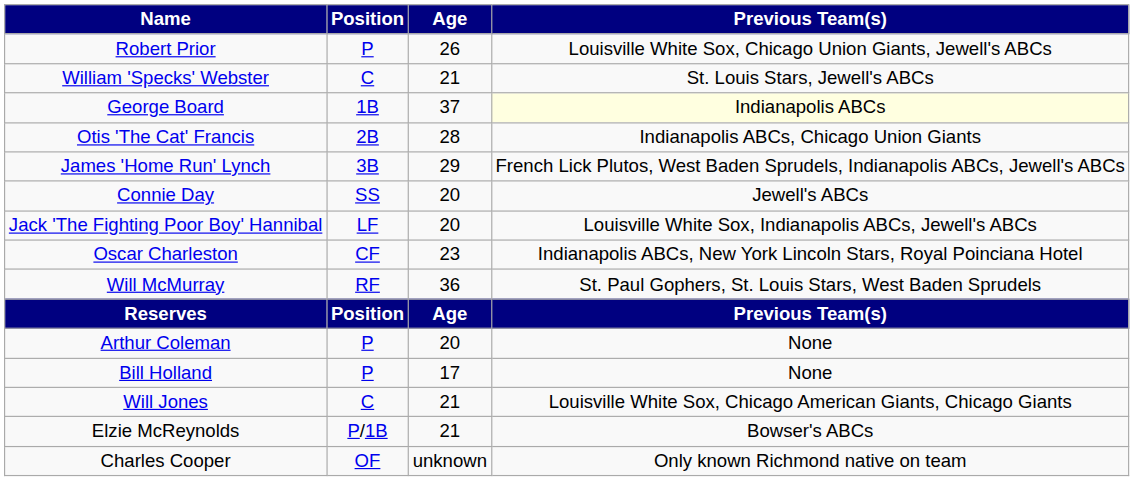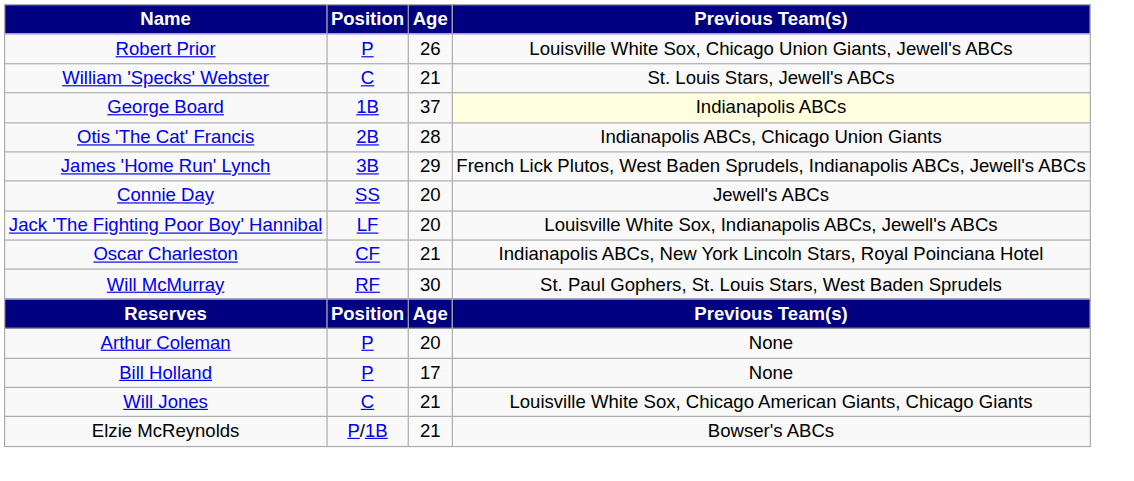Oscar Charleston | Age: 23 -> 21
Will McMurray | Age: 36 -> 30
- row: Charles Cooper | OF | unknown | Only known Richmond native on team
